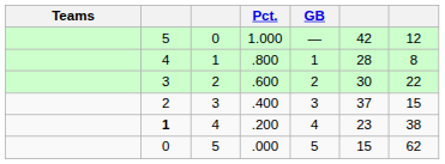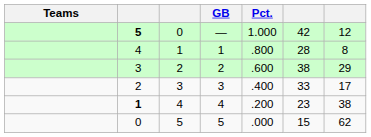columns swapped: Pct. <-> GB
row 2 | column 2: normal -> bold
row 4 | column 6: 30 -> 38
row 4 | column 7: 22 -> 29
row 5 | column 6: 37 -> 33
row 5 | column 7: 15 -> 17
